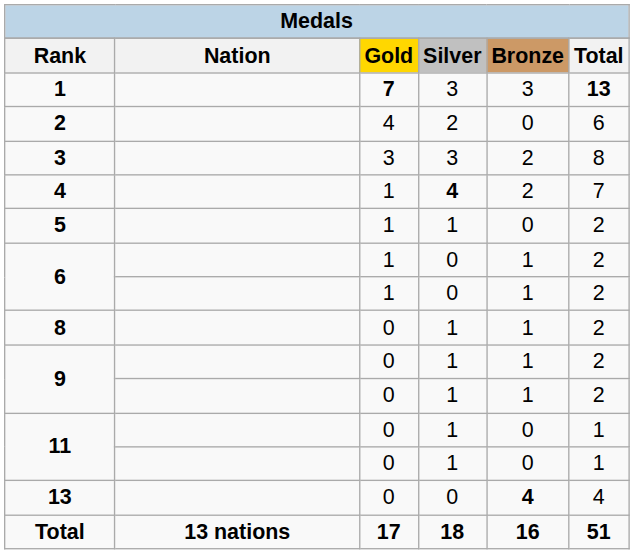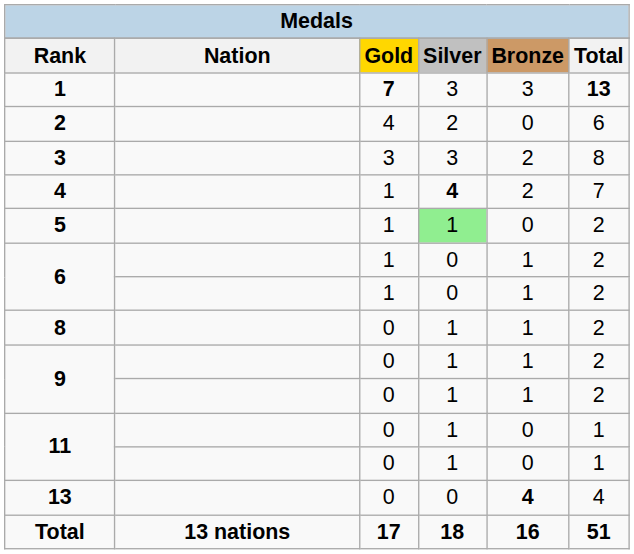5 | column 4: no background -> lightgreen background
